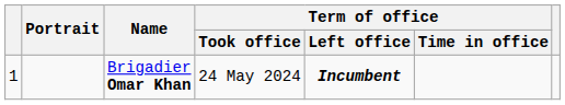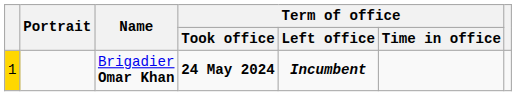Brigadier Omar Khan | column 1: no background -> gold background
Brigadier Omar Khan | Term of office / Took office: normal -> bold
